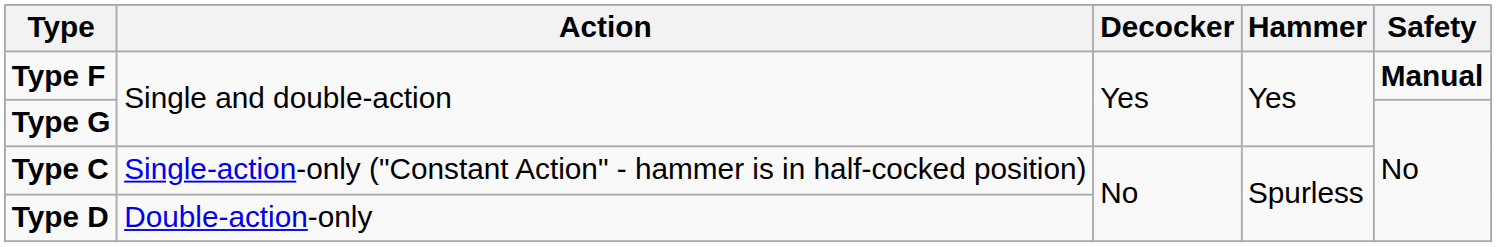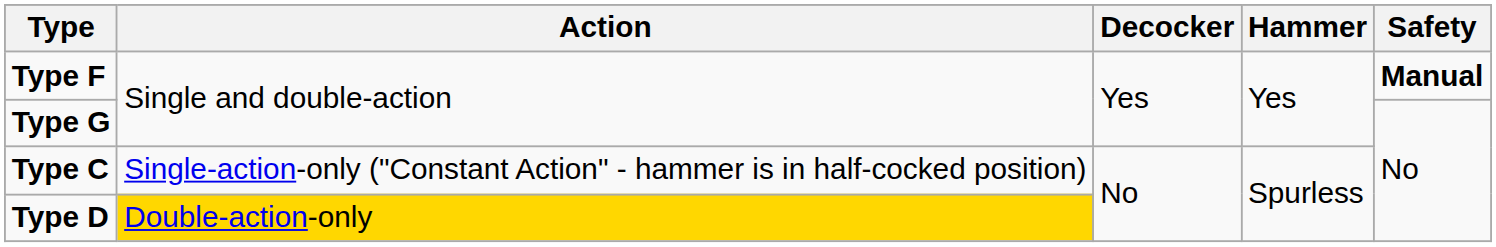Type D | Action: no background -> gold background
